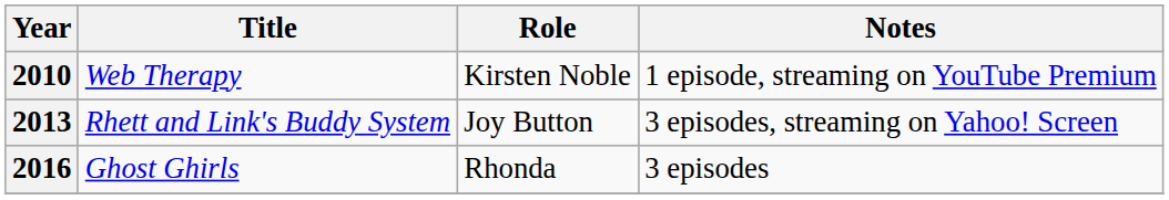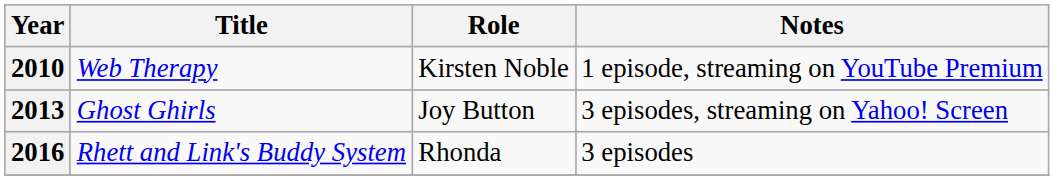2013 | Title: Rhett and Link's Buddy System -> Ghost Ghirls
2016 | Title: Ghost Ghirls -> Rhett and Link's Buddy System
